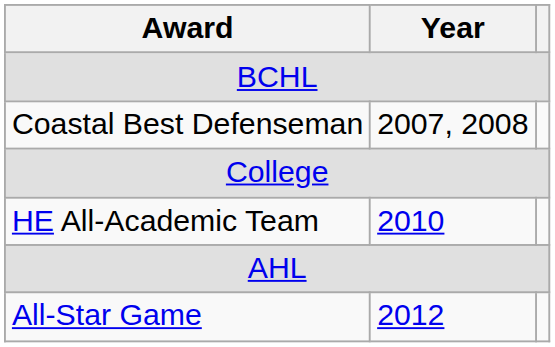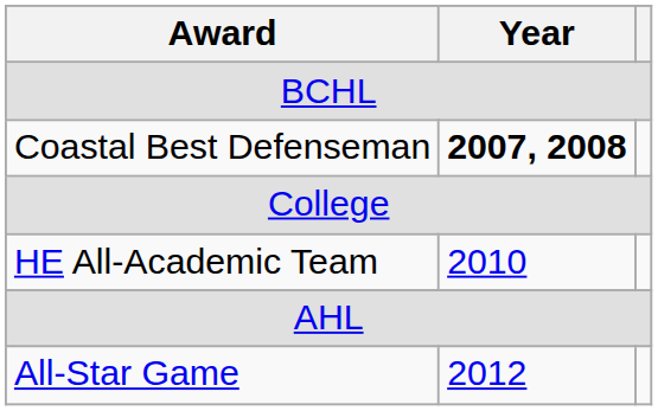Coastal Best Defenseman | Year: normal -> bold
